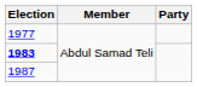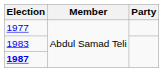1983 | Election: bold -> normal
1987 | Election: normal -> bold
